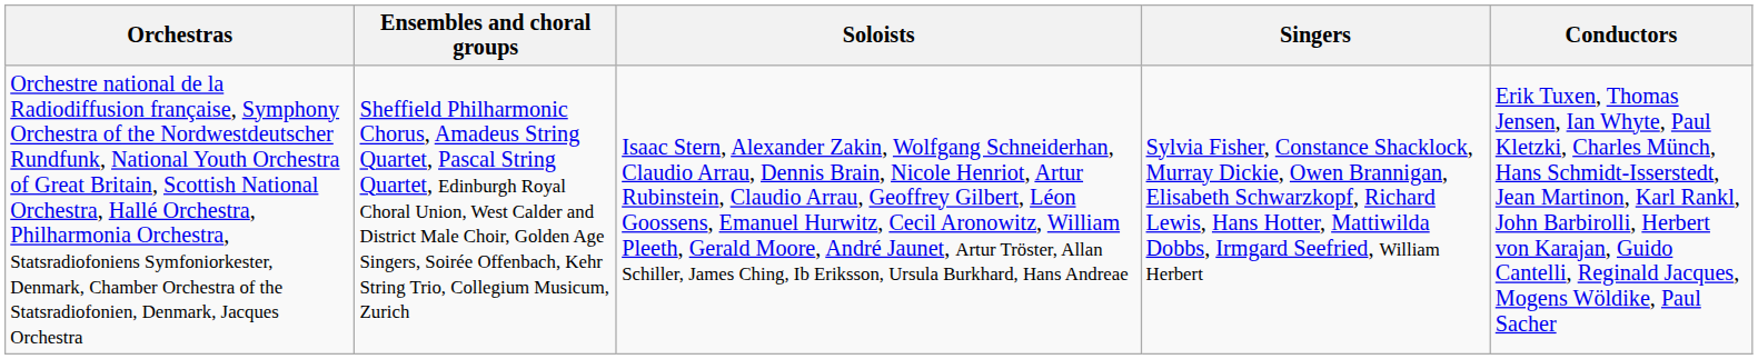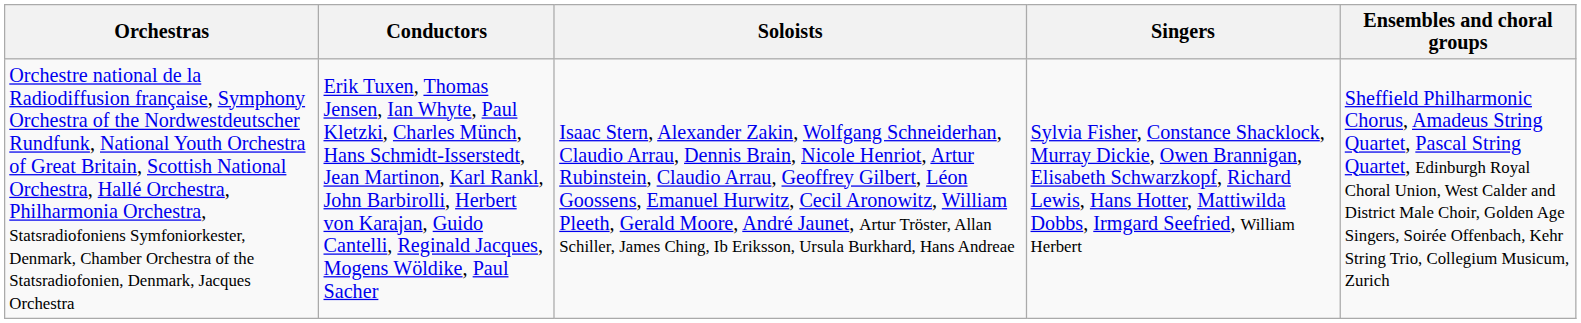columns swapped: Conductors <-> Ensembles and choral groups
